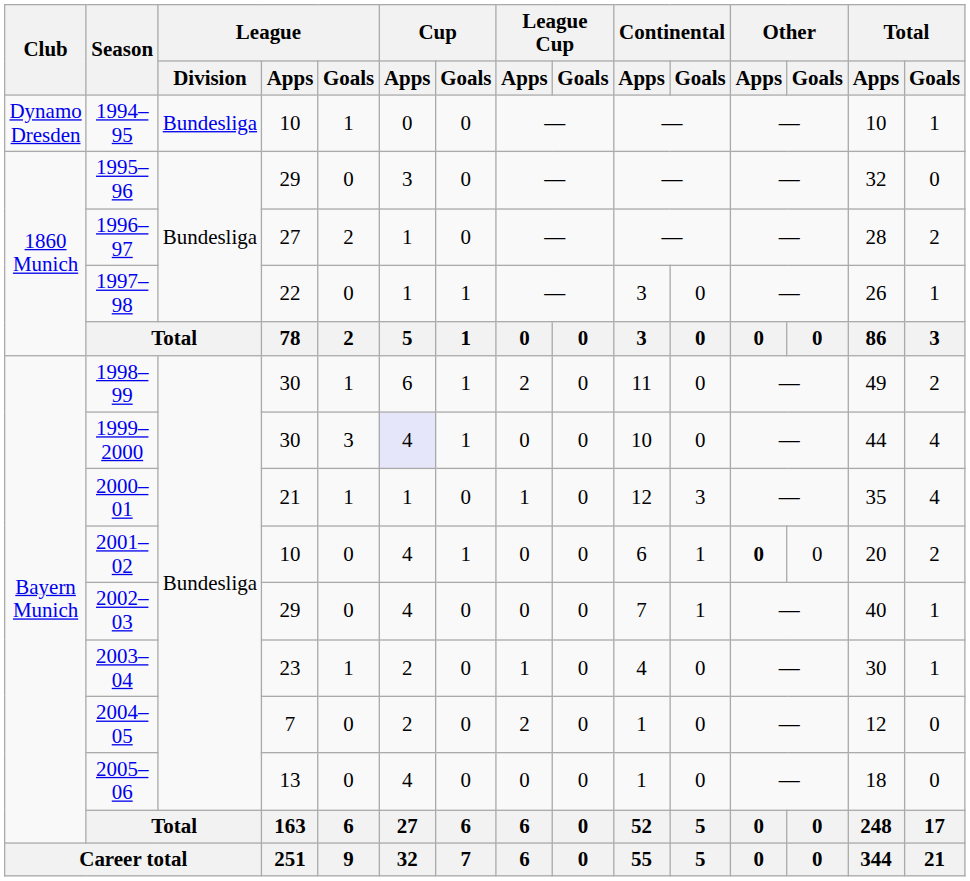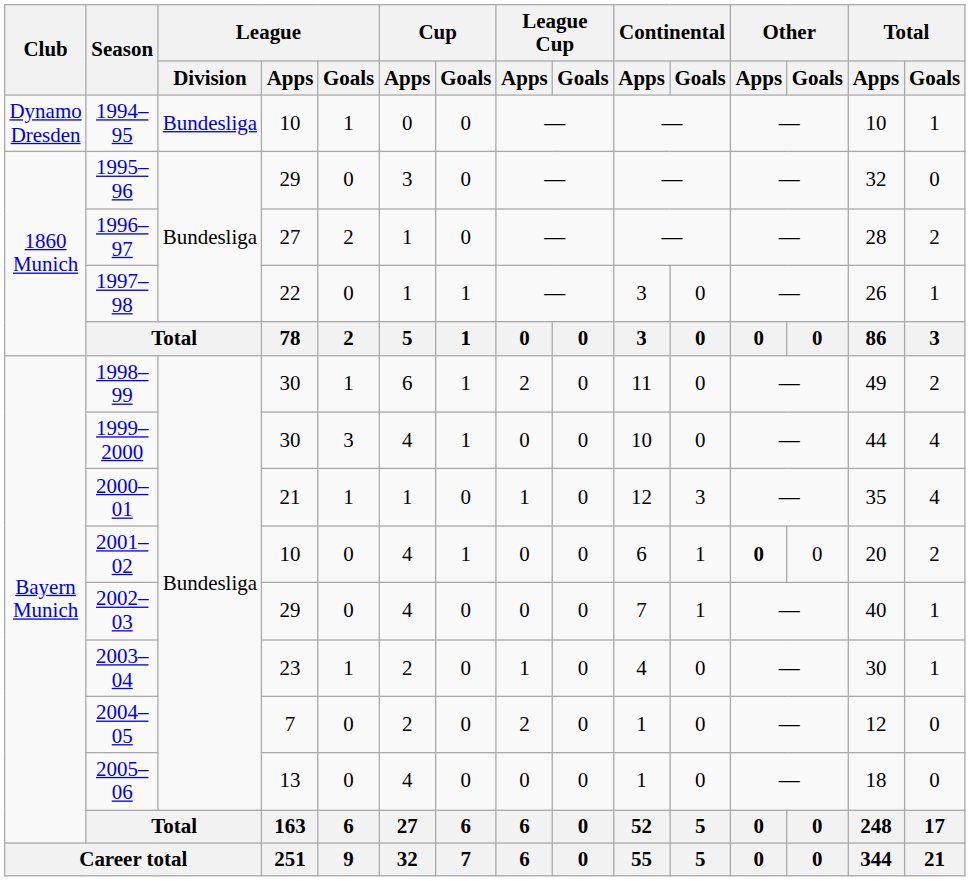1999–2000 | Cup / Apps: lavender background -> no background
